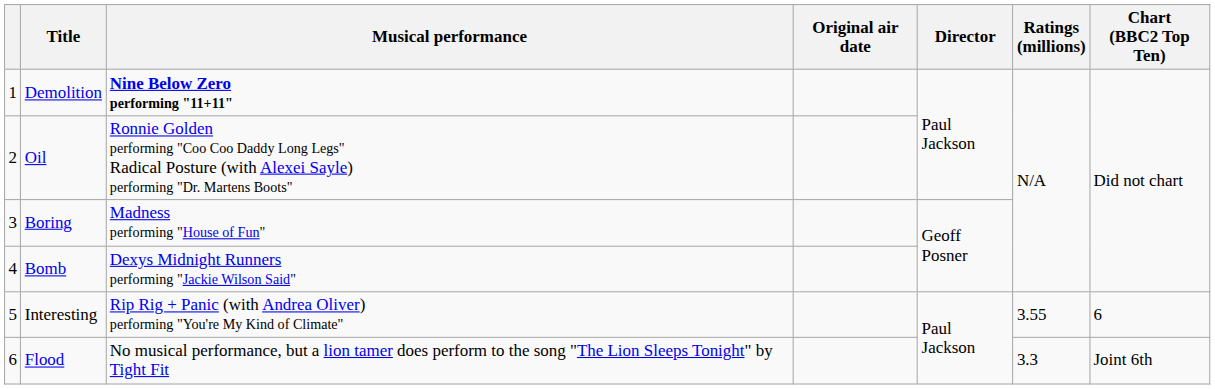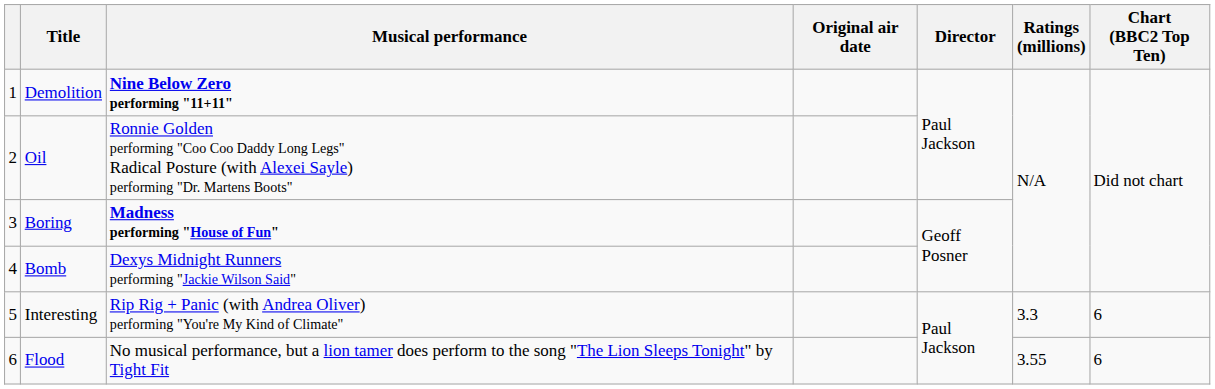Boring | Musical performance: normal -> bold
Interesting | Ratings (millions): 3.55 -> 3.3
Flood | Ratings (millions): 3.3 -> 3.55
Flood | Chart (BBC2 Top Ten): Joint 6th -> 6
